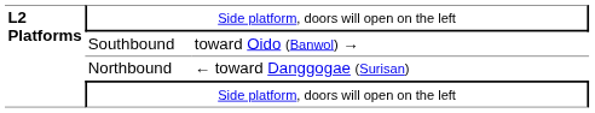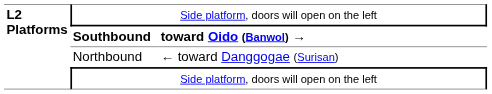Southbound | column 2: normal -> bold
Southbound | column 3: normal -> bold
